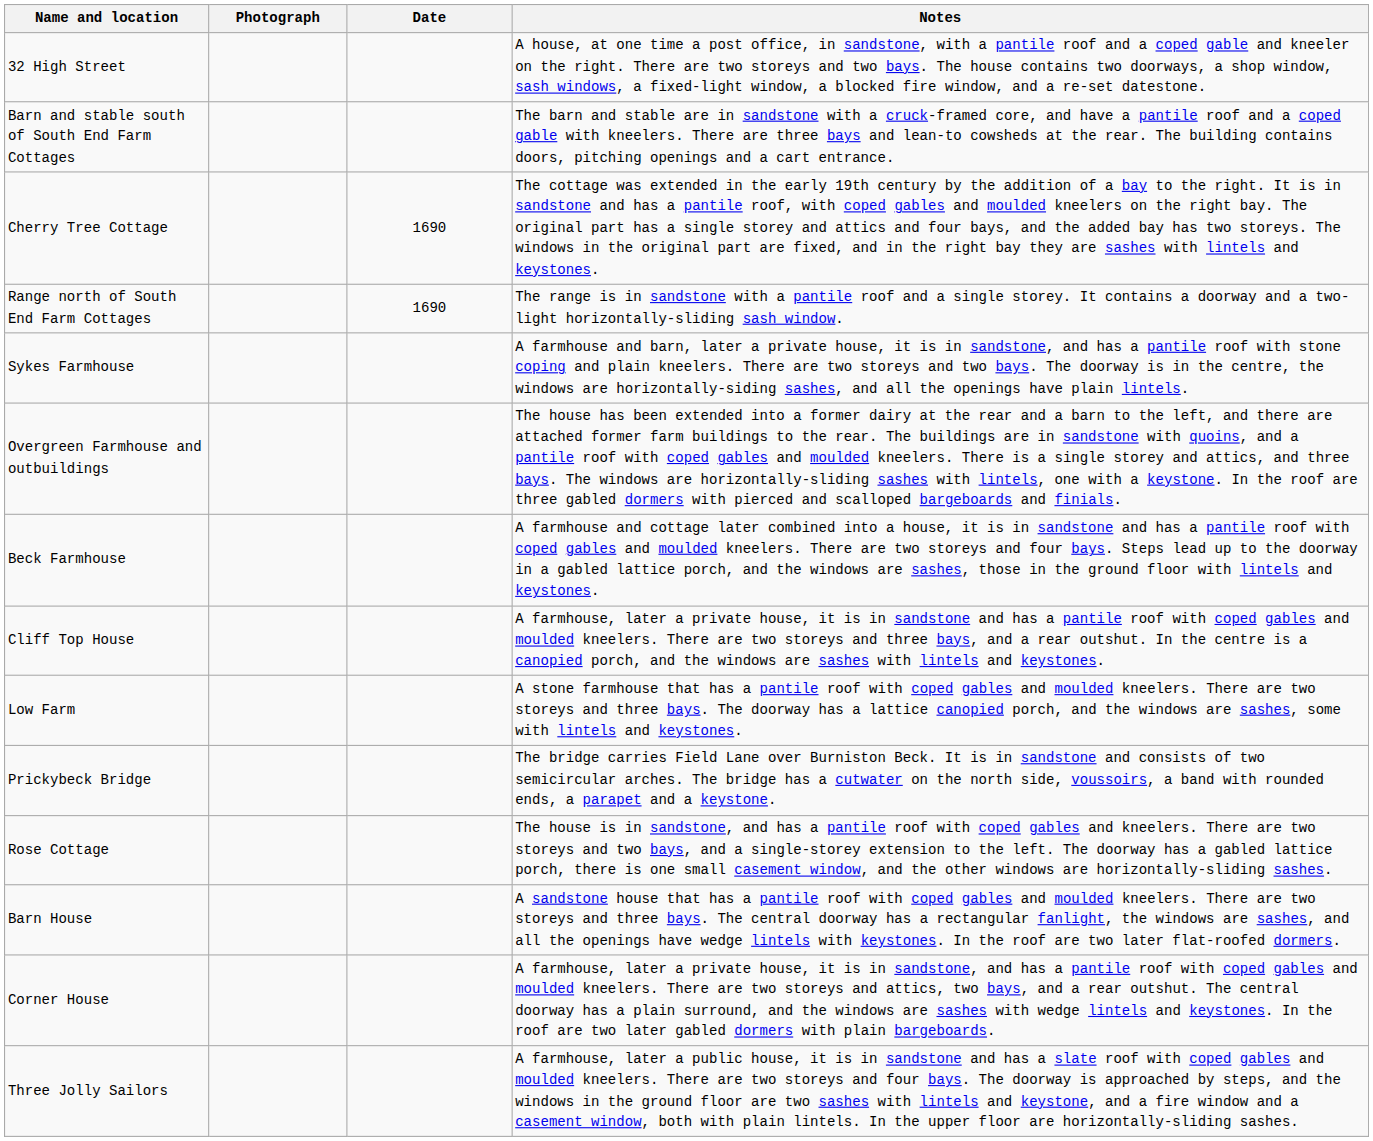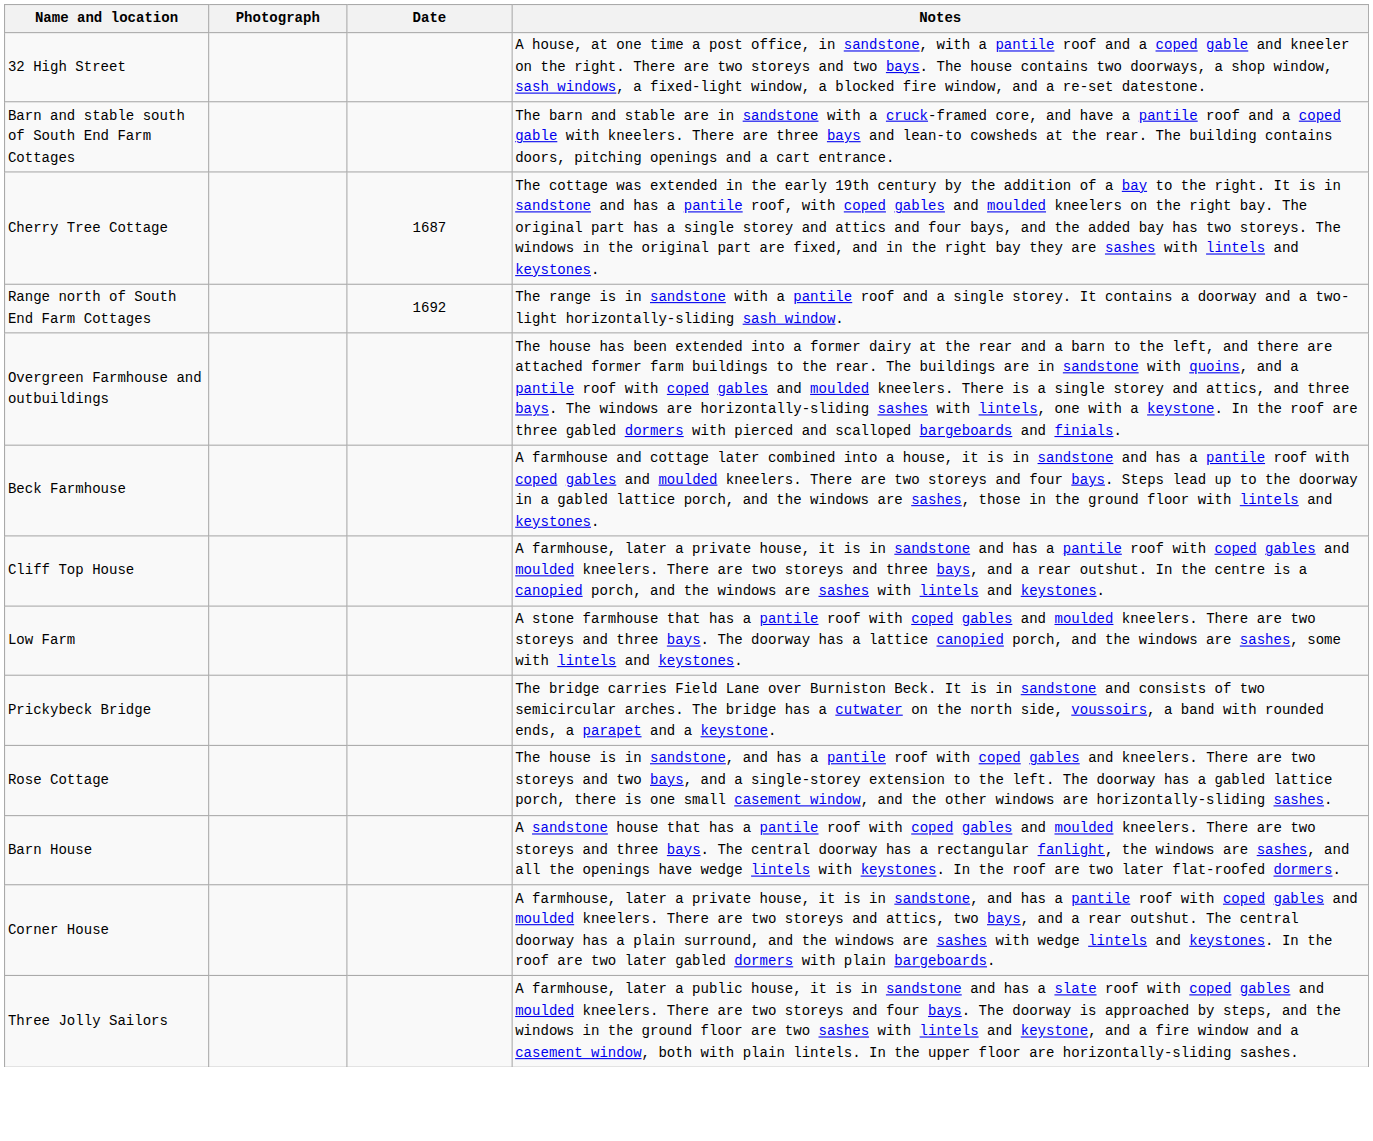Cherry Tree Cottage | Date: 1690 -> 1687
Range north of South End Farm Cottages | Date: 1690 -> 1692
- row: Sykes Farmhouse | A farmhouse and barn, later a private house, it is in sandstone, and has a pantile roof with stone coping and plain kneelers. There are two storeys and two bays. The doorway is in the centre, the windows are horizontally-siding sashes, and all the openings have plain lintels.
